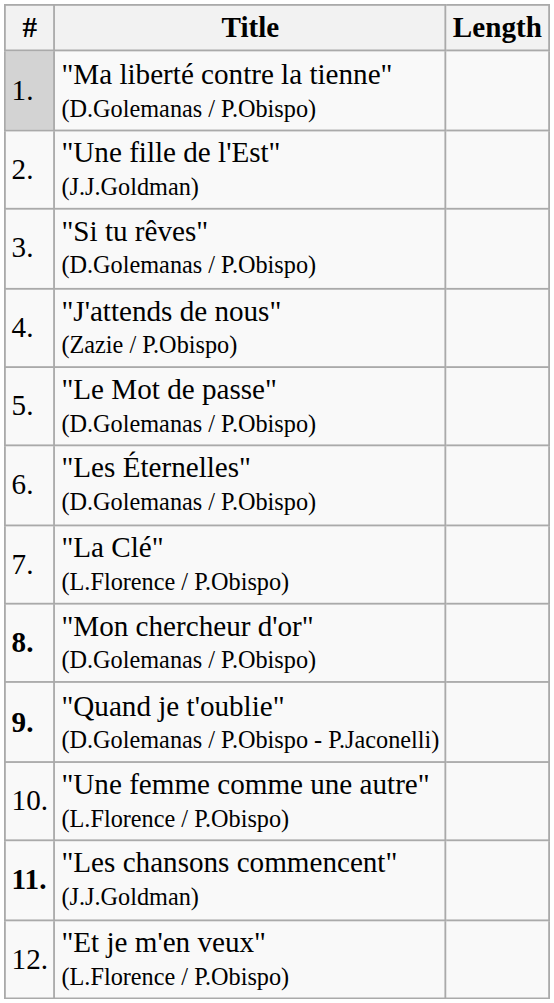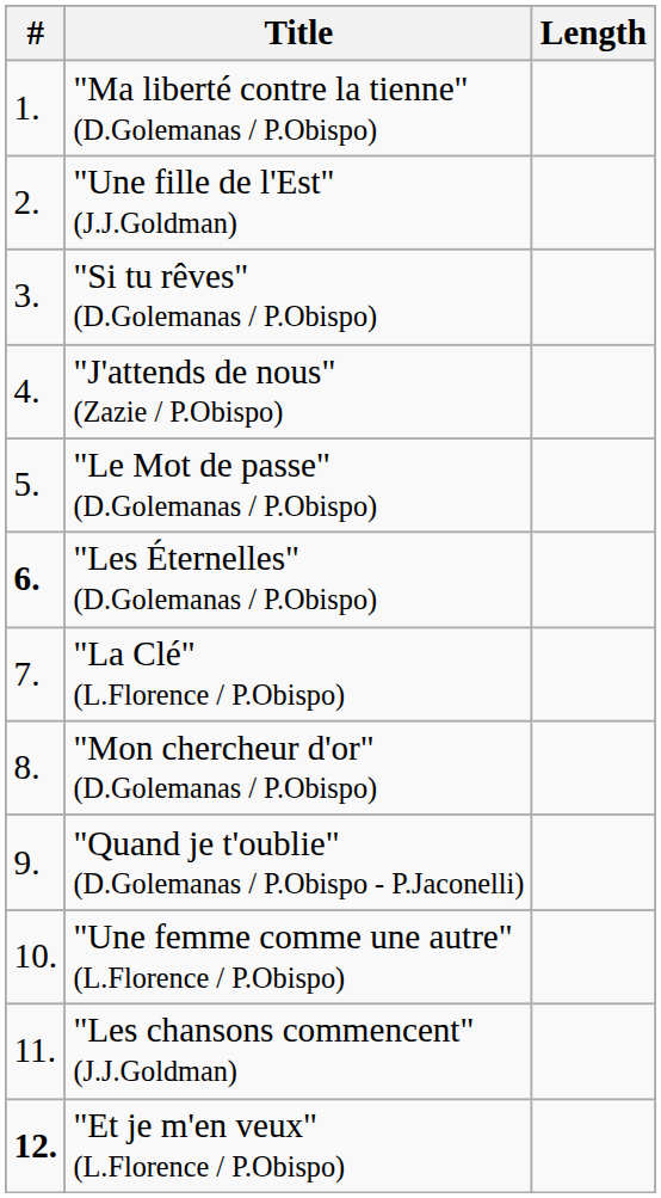"Ma liberté contre la tienne" (D.Golemanas / P.Obispo) | #: lightgrey background -> no background
"Les Éternelles" (D.Golemanas / P.Obispo) | #: normal -> bold
"Mon chercheur d'or" (D.Golemanas / P.Obispo) | #: bold -> normal
"Quand je t'oublie" (D.Golemanas / P.Obispo - P.Jaconelli) | #: bold -> normal
"Les chansons commencent" (J.J.Goldman) | #: bold -> normal
"Et je m'en veux" (L.Florence / P.Obispo) | #: normal -> bold
